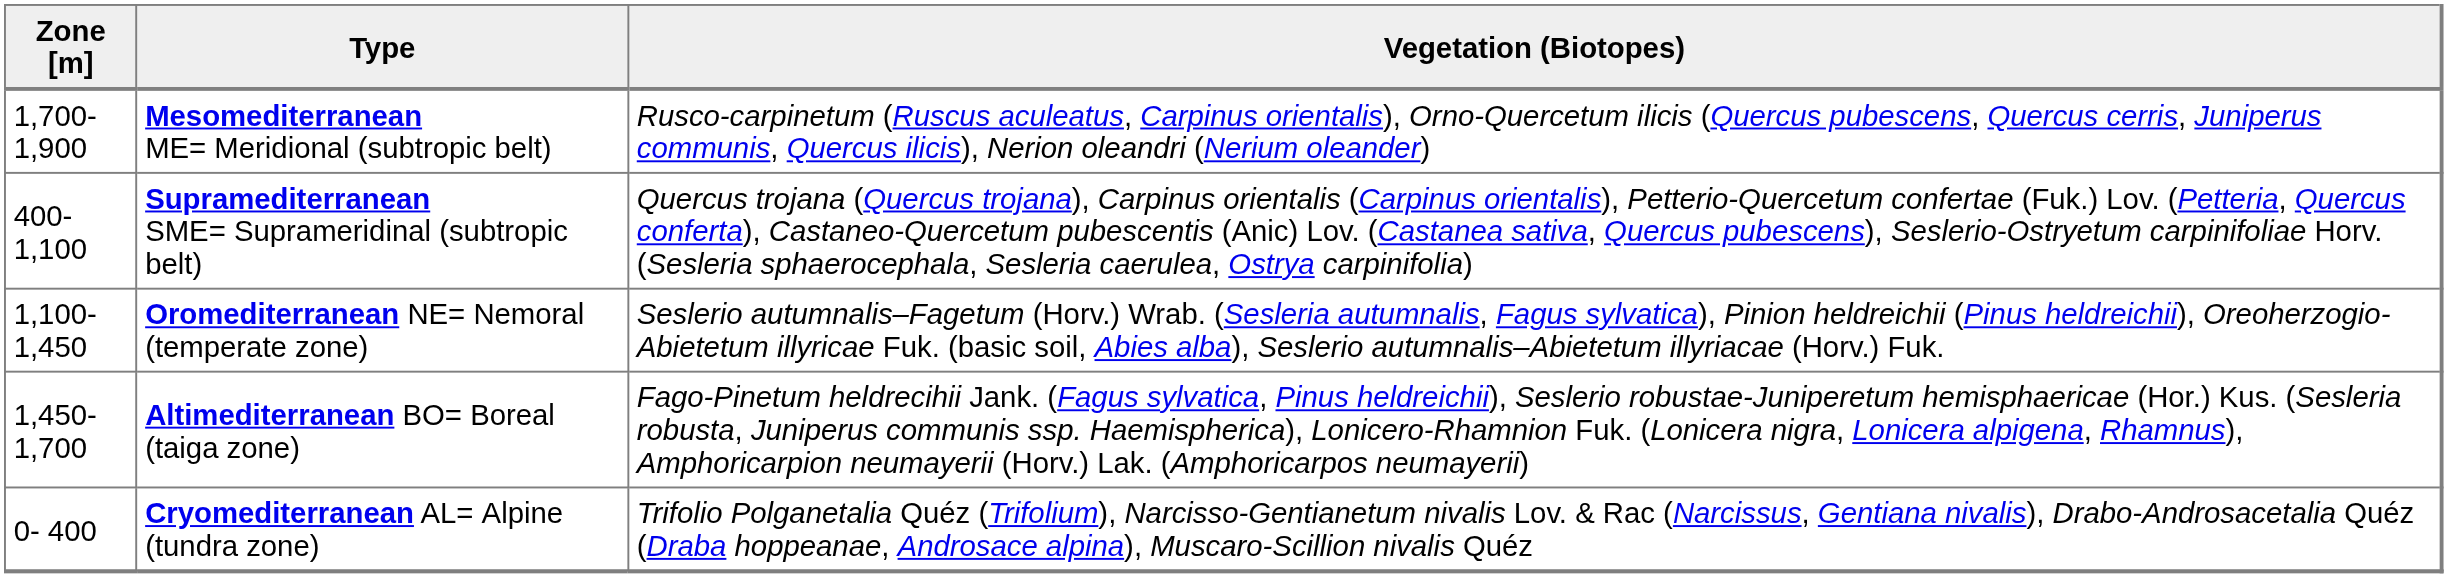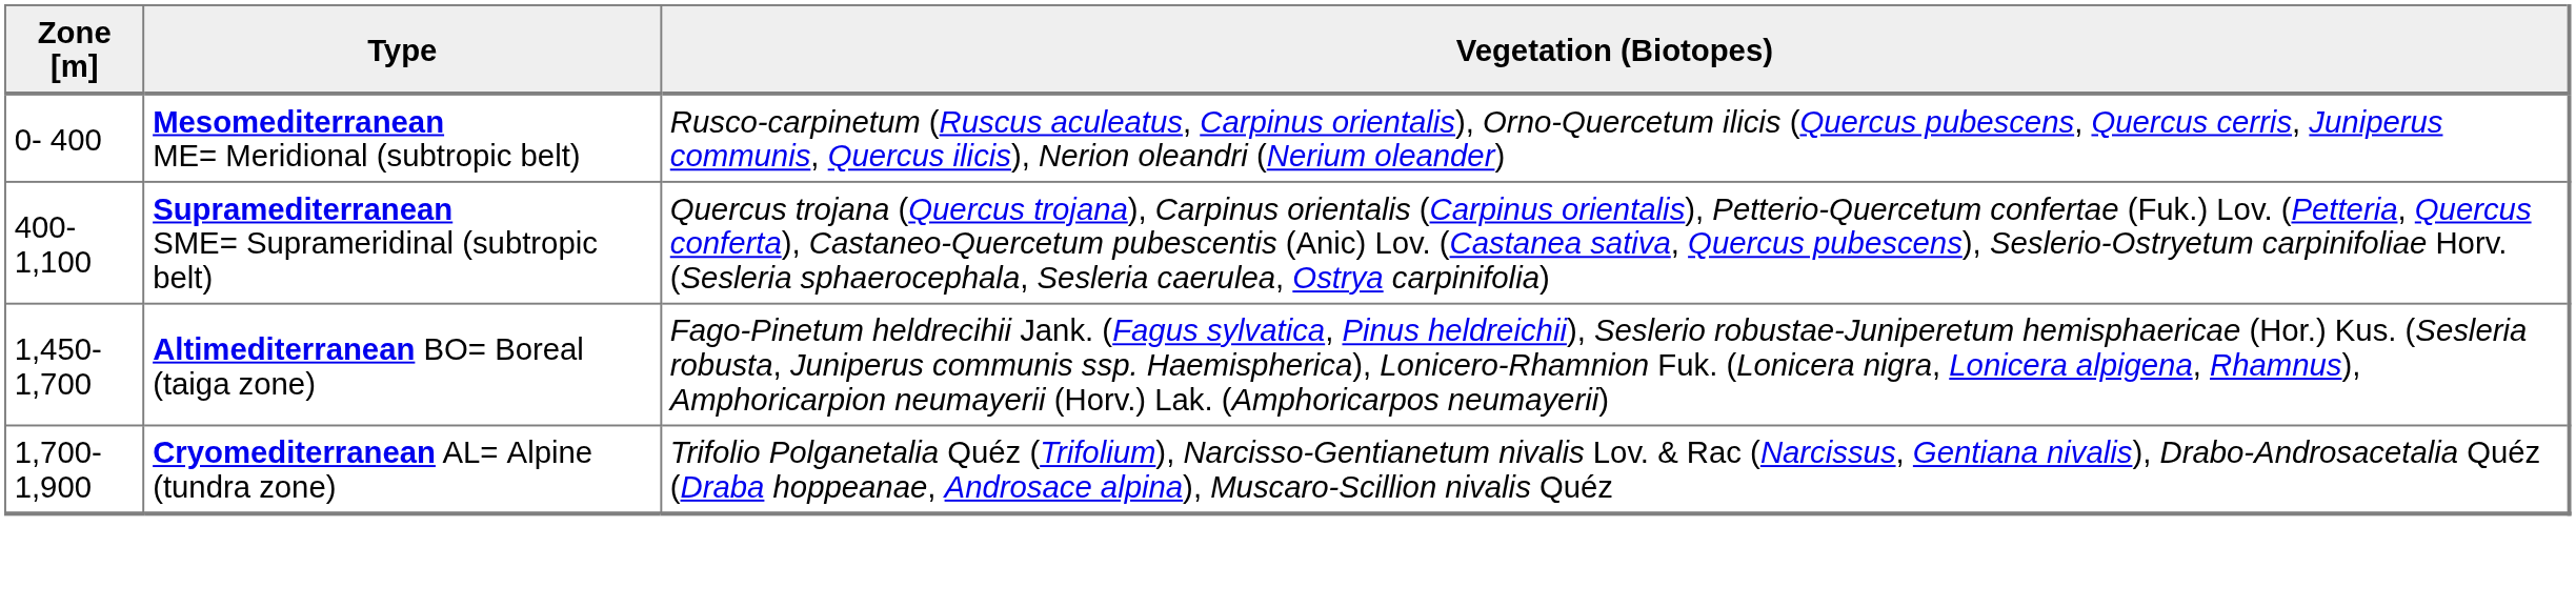Mesomediterranean ME= Meridional (subtropic belt) | Zone [m]: 1,700- 1,900 -> 0- 400
- row: 1,100- 1,450 | Oromediterranean NE= Nemoral (temperate zone) | Seslerio autumnalis–Fagetum (Horv.) Wrab. (Sesleria autumnalis, Fagus sylvatica), Pinion heldreichii (Pinus heldreichii), Oreoherzogio-Abietetum illyricae Fuk. (basic soil, Abies alba), Seslerio autumnalis–Abietetum illyriacae (Horv.) Fuk.
Cryomediterranean AL= Alpine (tundra zone) | Zone [m]: 0- 400 -> 1,700- 1,900
